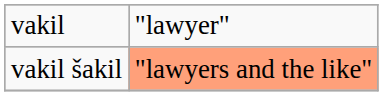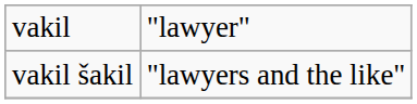vakil šakil | column 2: lightsalmon background -> no background
